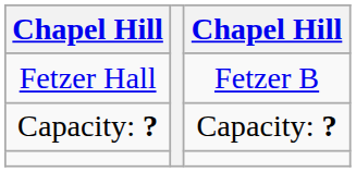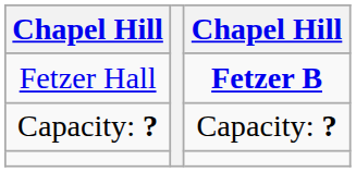Fetzer Hall | column 3: normal -> bold
